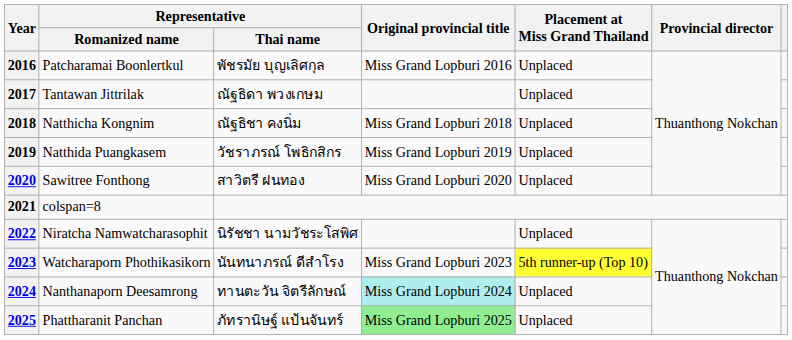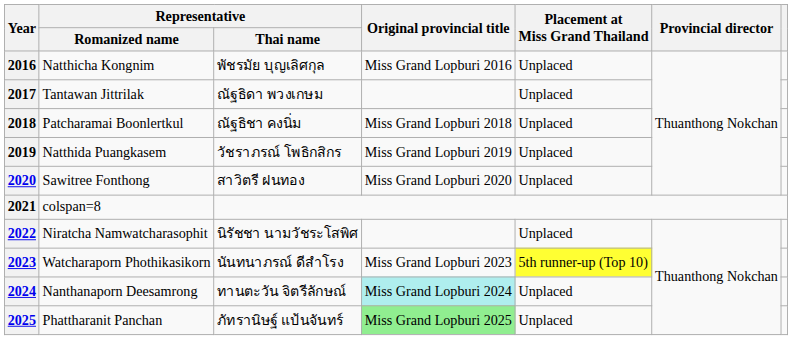2016 | Representative / Romanized name: Patcharamai Boonlertkul -> Natthicha Kongnim
2018 | Representative / Romanized name: Natthicha Kongnim -> Patcharamai Boonlertkul
